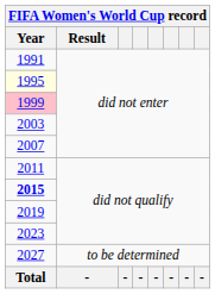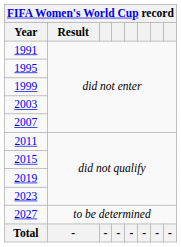1995 | Year: lightyellow background -> no background
1999 | Year: pink background -> no background
2015 | Year: bold -> normal
